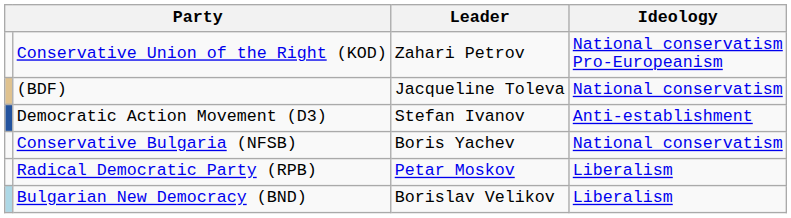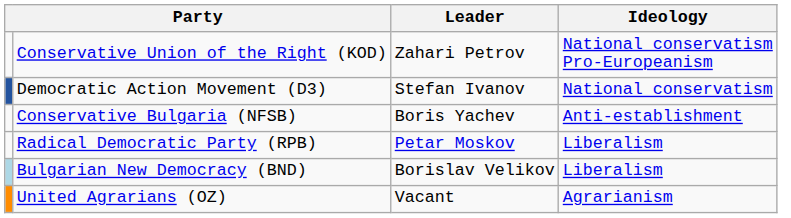- row: (BDF) | Jacqueline Toleva | National conservatism
Democratic Action Movement (D3) | Ideology: Anti-establishment -> National conservatism
Conservative Bulgaria (NFSB) | Ideology: National conservatism -> Anti-establishment
+ row: United Agrarians (OZ) | Vacant | Agrarianism
